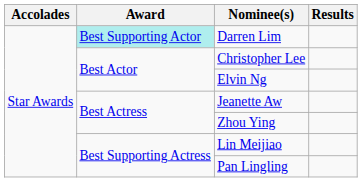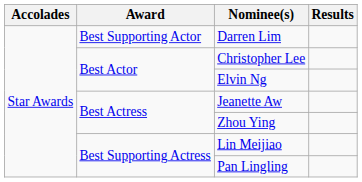Darren Lim | Award: paleturquoise background -> no background
